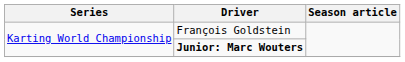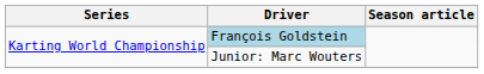François Goldstein | Driver: no background -> lightblue background
Junior: Marc Wouters | Driver: bold -> normal
